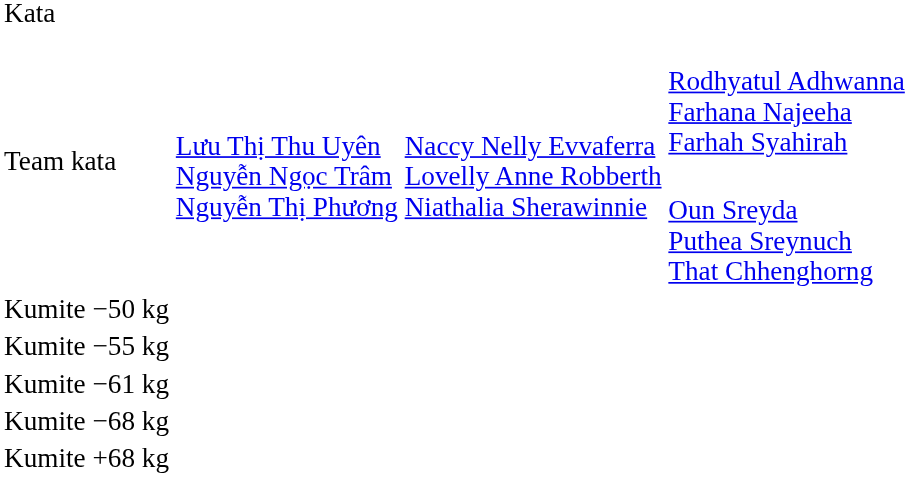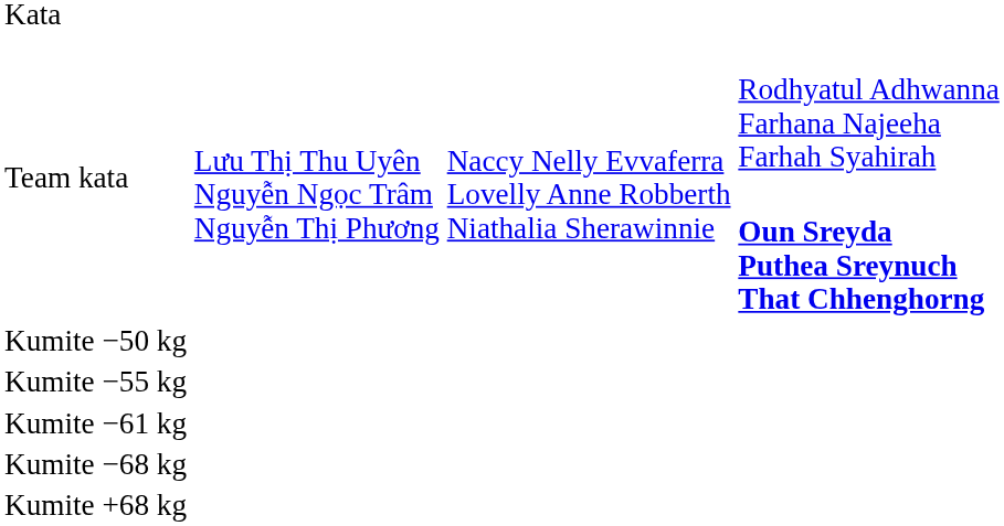Team kata / Oun Sreyda Puthea Sreynuch That Chhenghorng | column 4: normal -> bold
